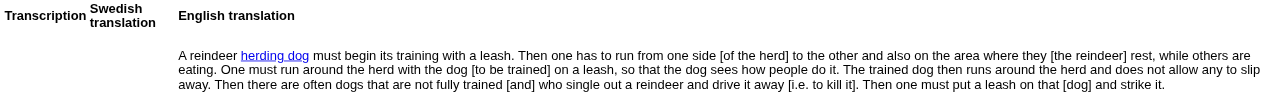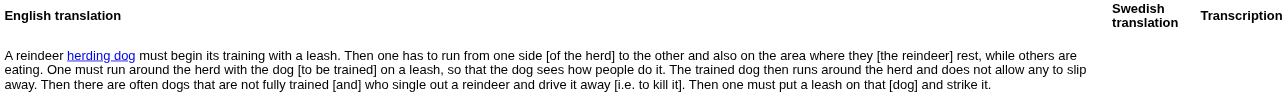columns swapped: Transcription <-> English translation
